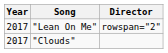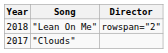"Lean On Me" | Year: 2017 -> 2018
